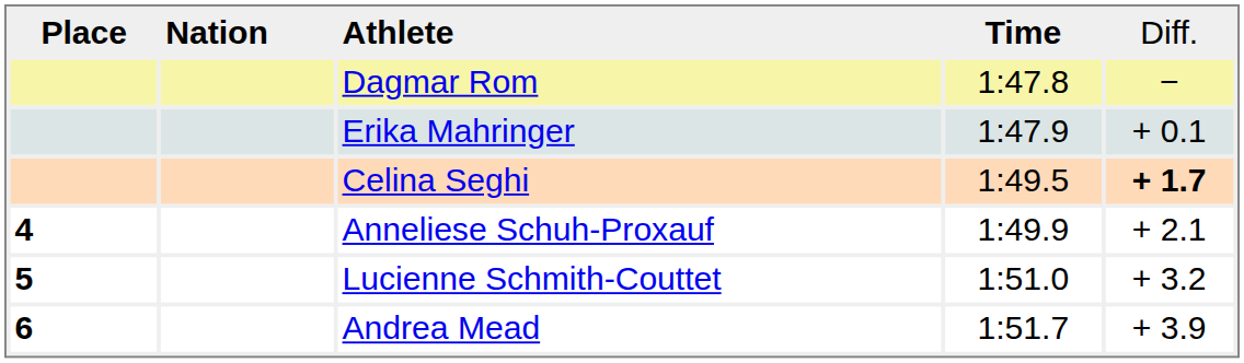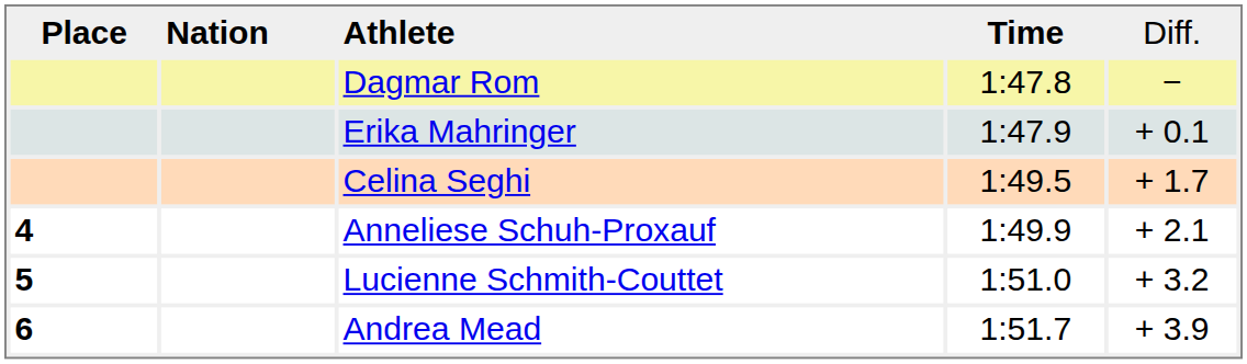Celina Seghi | column 5: bold -> normal
